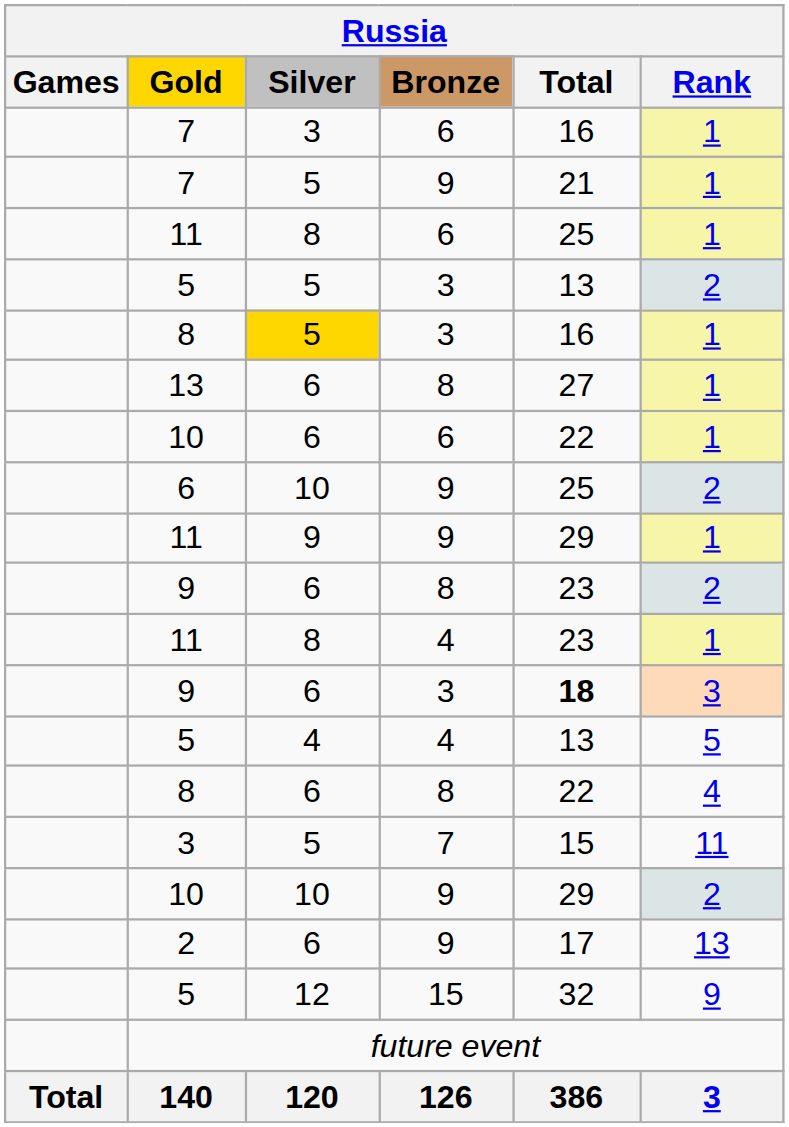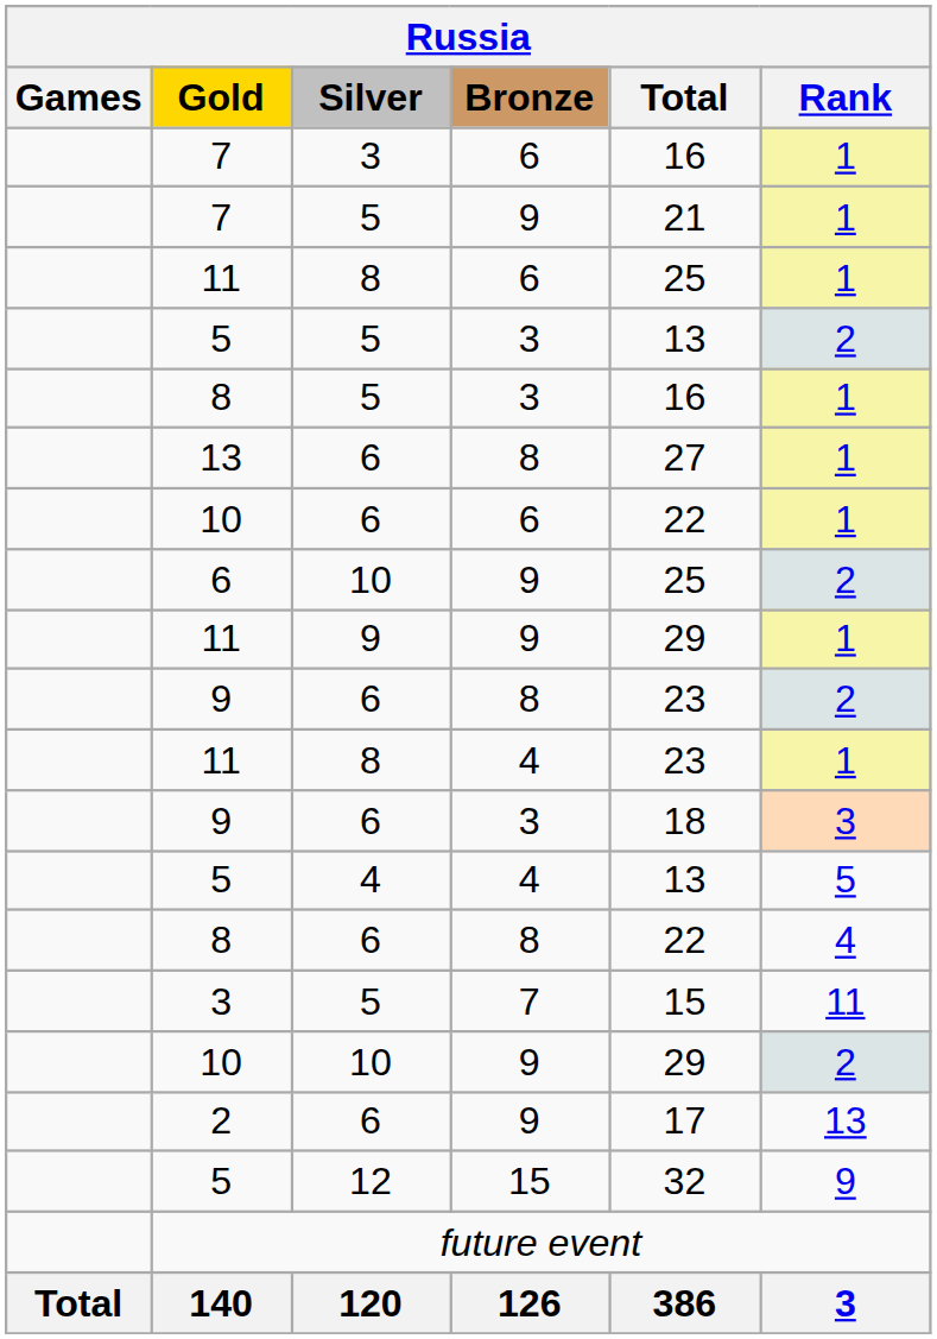8 / 3 | Russia / Silver: gold background -> no background
9 / 3 | Russia / Total: bold -> normal
